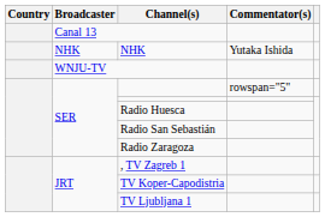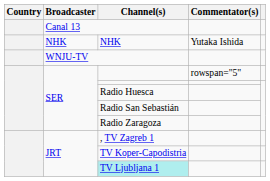TV Ljubljana 1 | Channel(s): no background -> paleturquoise background
